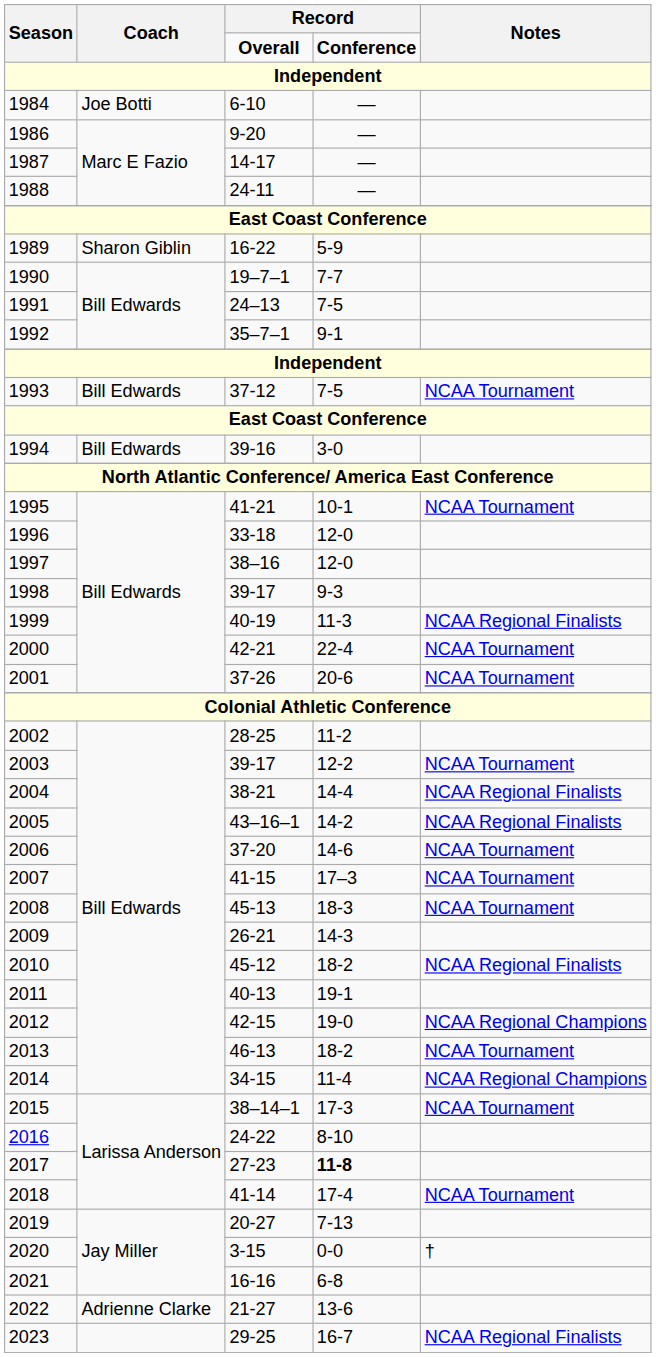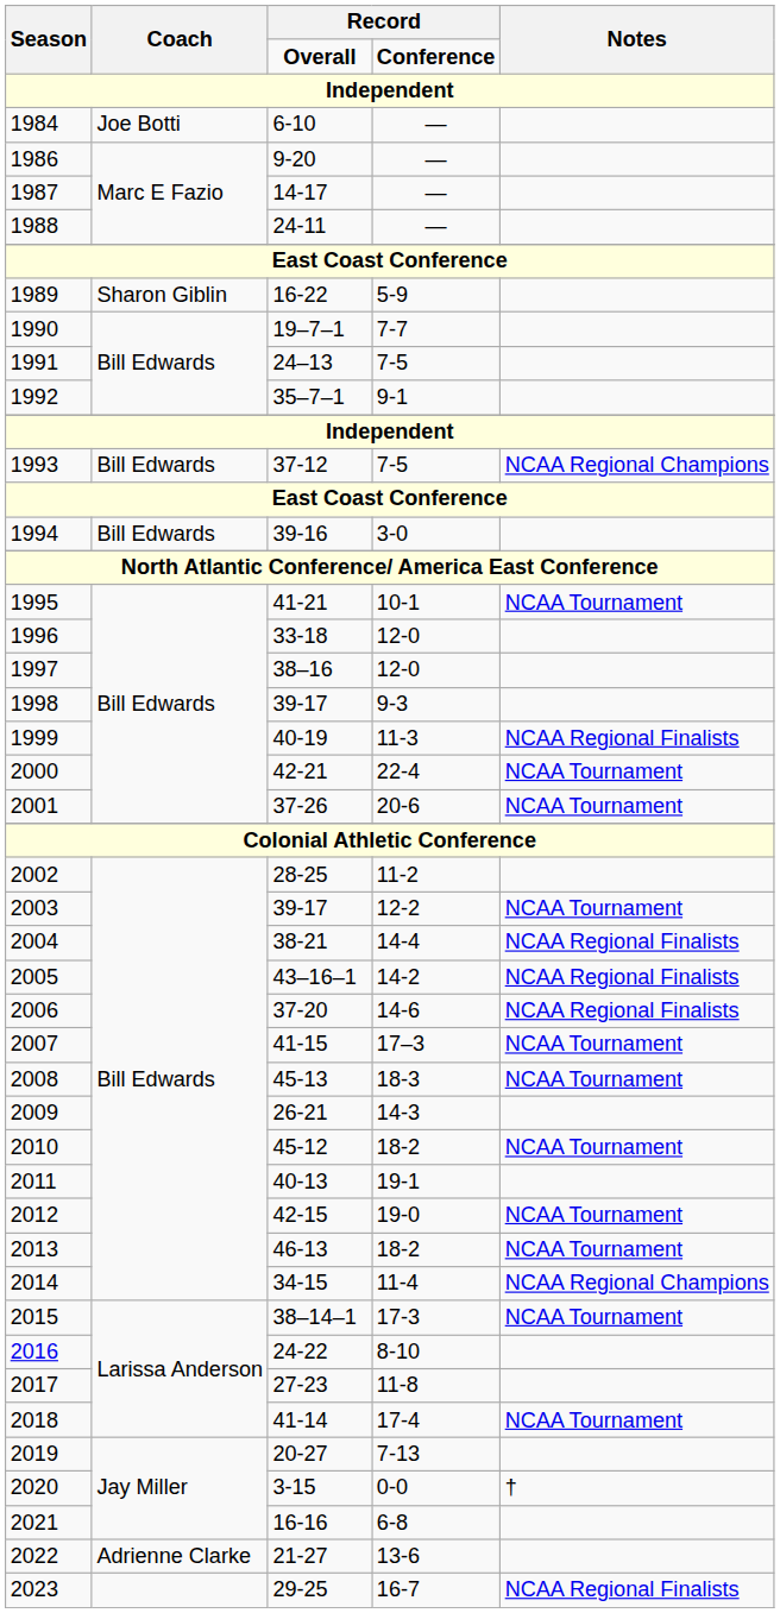1993 | Notes: NCAA Tournament -> NCAA Regional Champions
2006 | Notes: NCAA Tournament -> NCAA Regional Finalists
2010 | Notes: NCAA Regional Finalists -> NCAA Tournament
2012 | Notes: NCAA Regional Champions -> NCAA Tournament
2017 | column 4: bold -> normal
